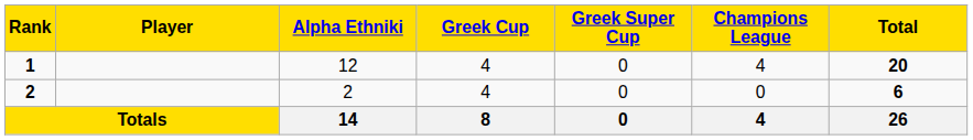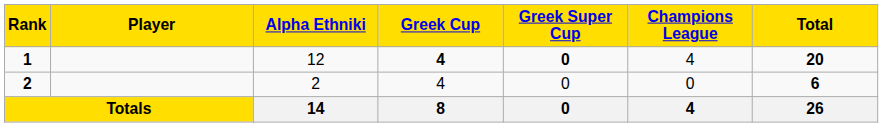1 | Greek Cup: normal -> bold
1 | Greek Super Cup: normal -> bold
